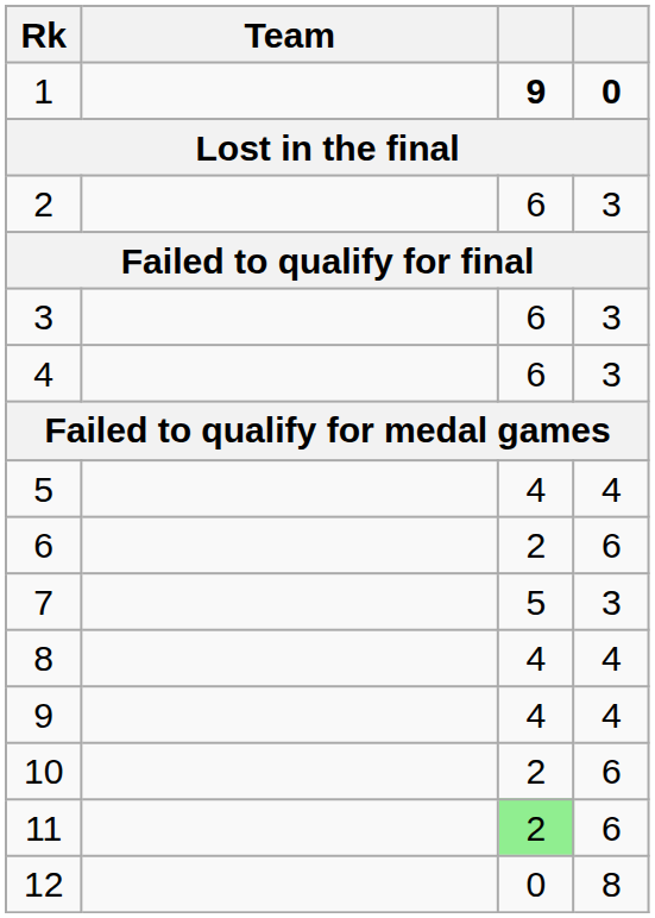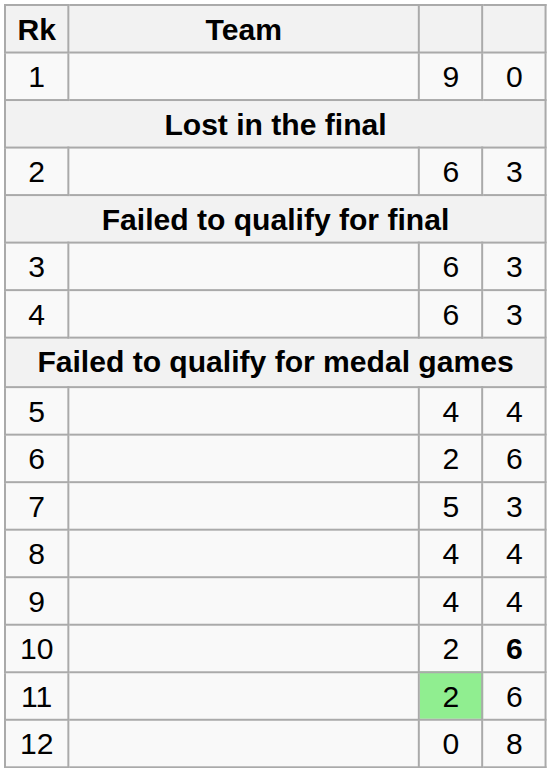1 | column 3: bold -> normal
1 | column 4: bold -> normal
10 | column 4: normal -> bold
